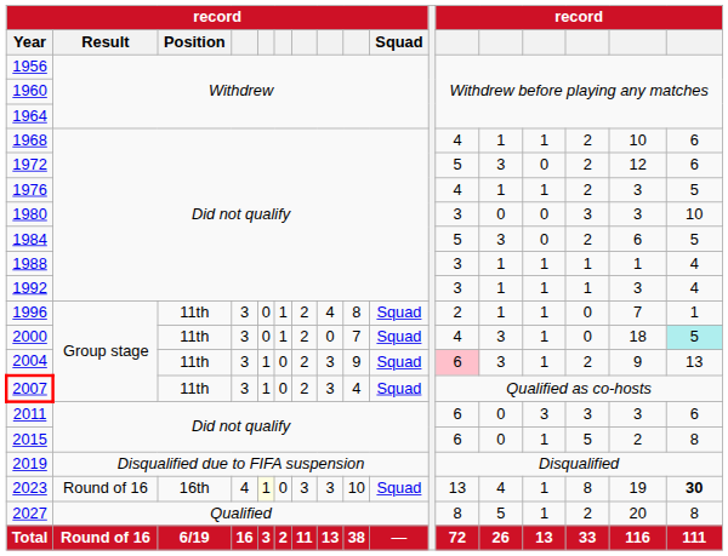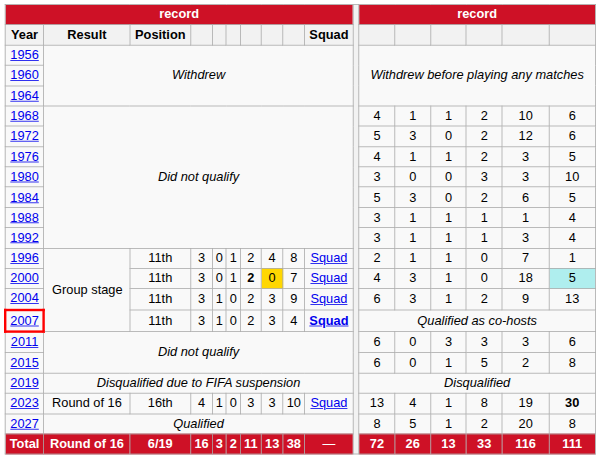2000 | column 7: normal -> bold
2000 | column 8: no background -> gold background
2004 | column 12: pink background -> no background
2007 | record / Squad: normal -> bold
2023 | column 5: lightyellow background -> no background
